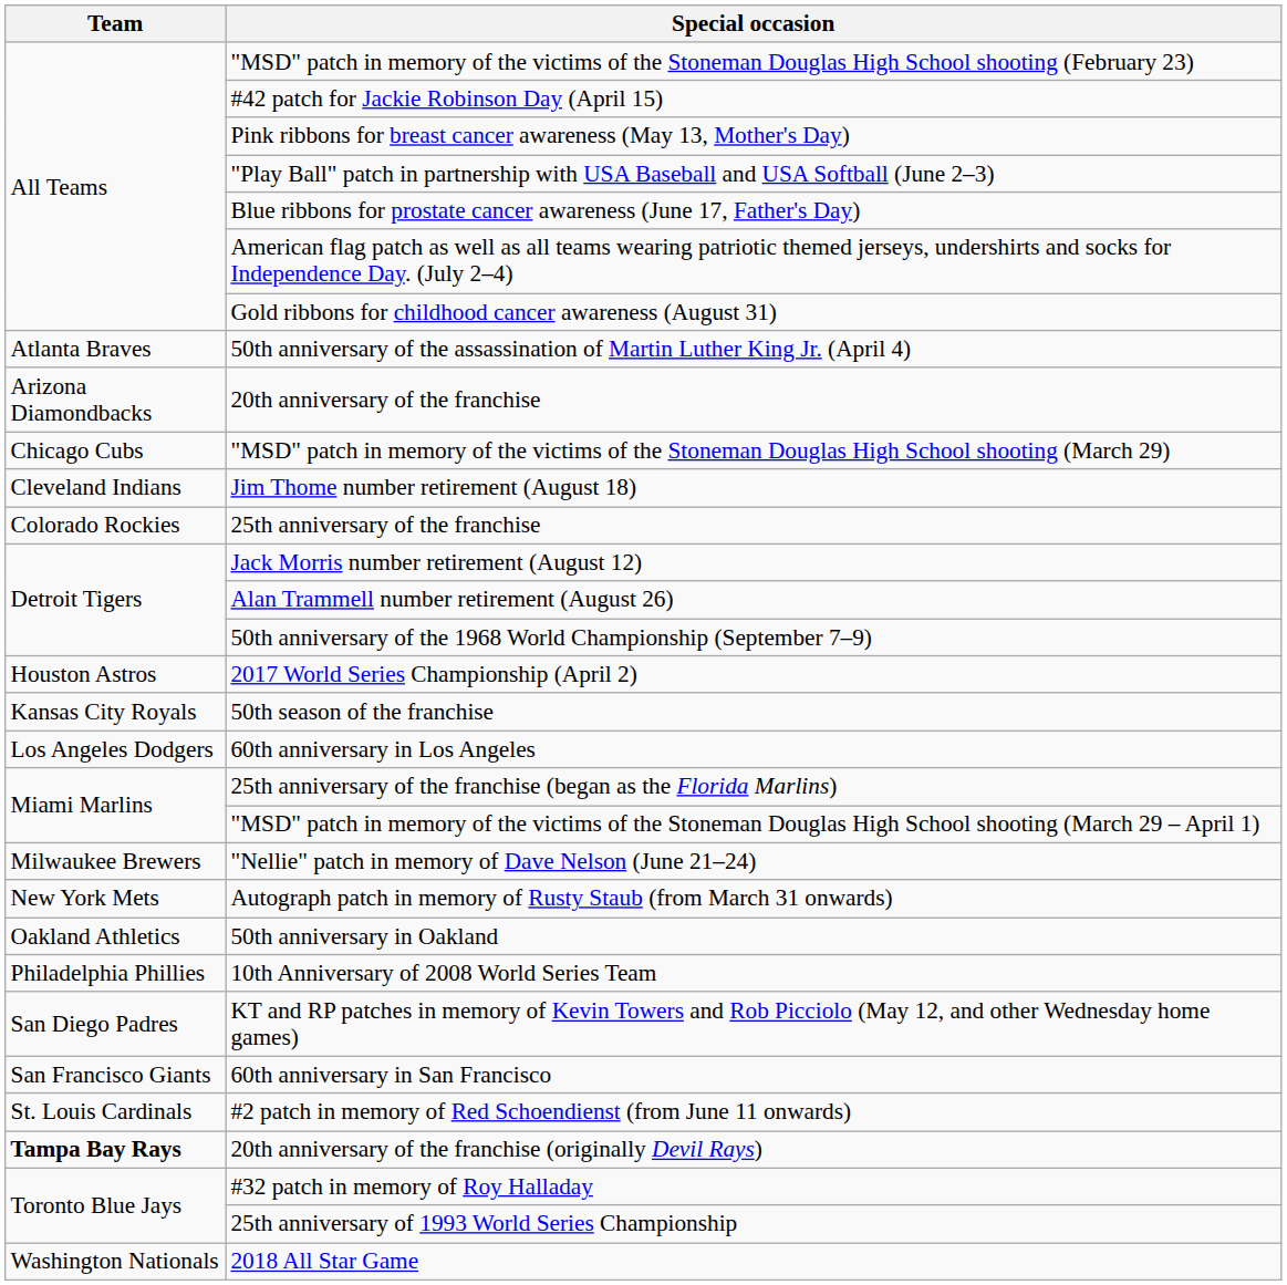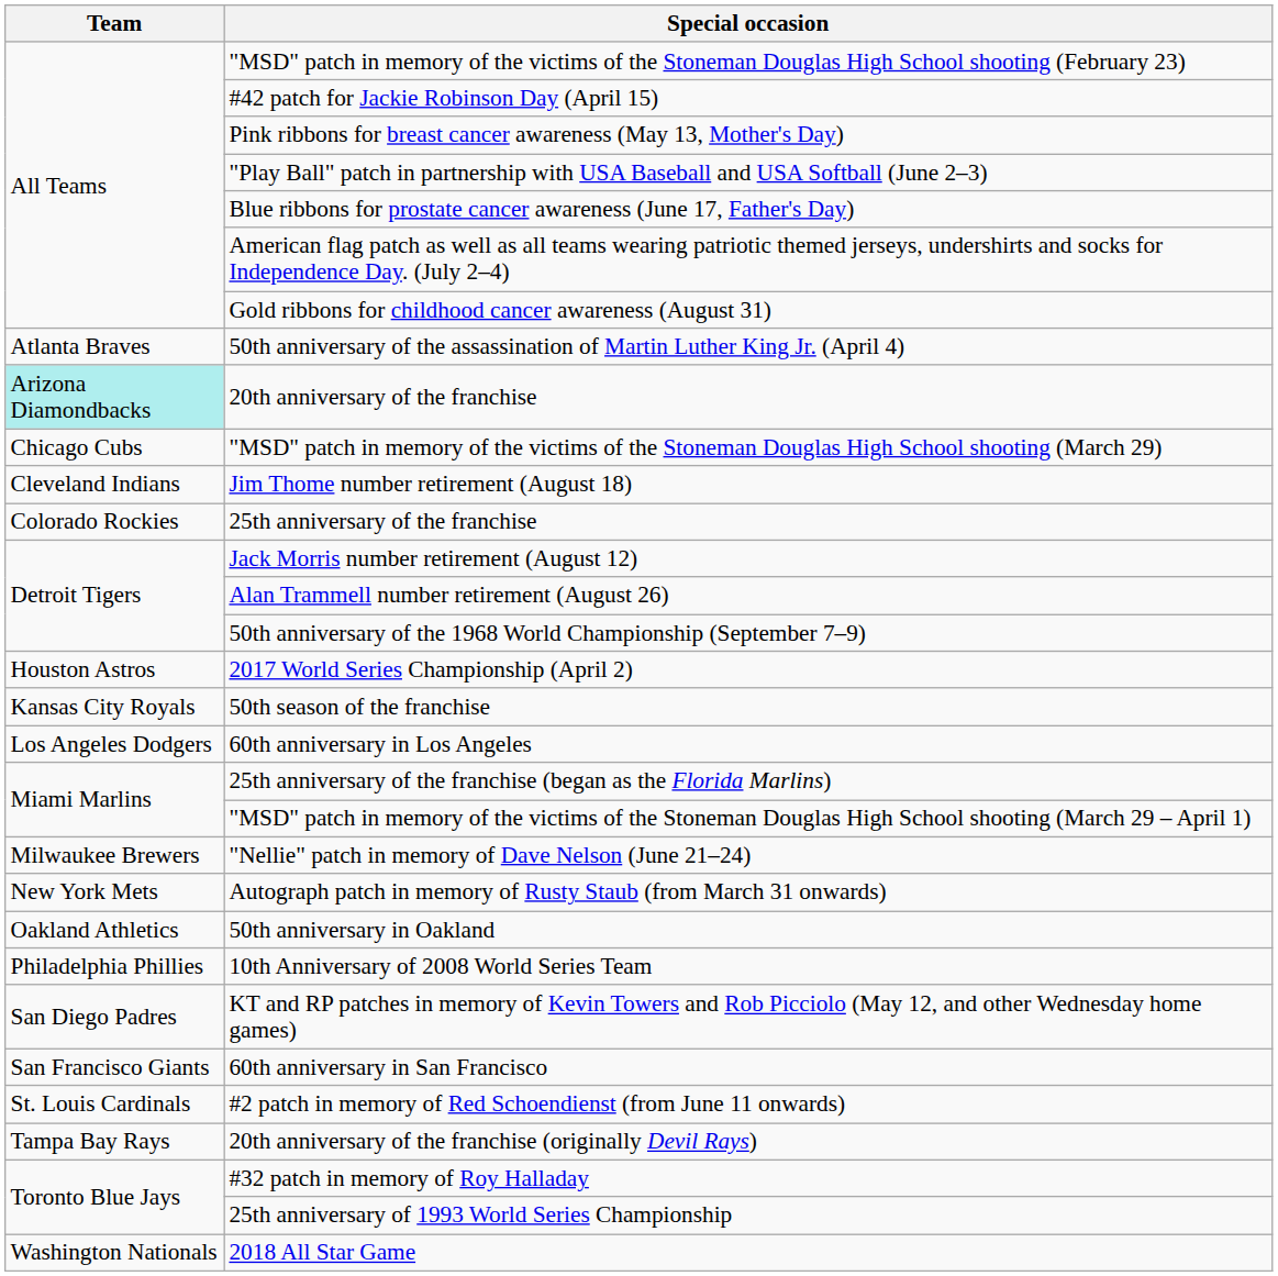20th anniversary of the franchise | Team: no background -> paleturquoise background
20th anniversary of the franchise (originally Devil Rays) | Team: bold -> normal
